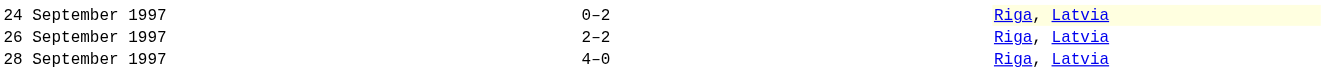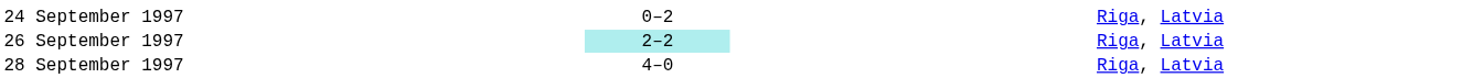24 September 1997 | column 3: lightyellow background -> no background
26 September 1997 | column 2: no background -> paleturquoise background
